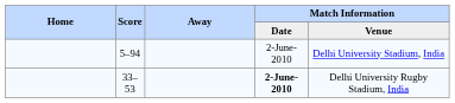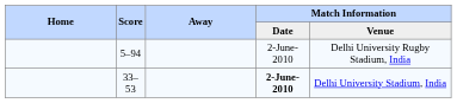5–94 | Match Information / Venue: Delhi University Stadium, India -> Delhi University Rugby Stadium, India
33–53 | Match Information / Venue: Delhi University Rugby Stadium, India -> Delhi University Stadium, India
